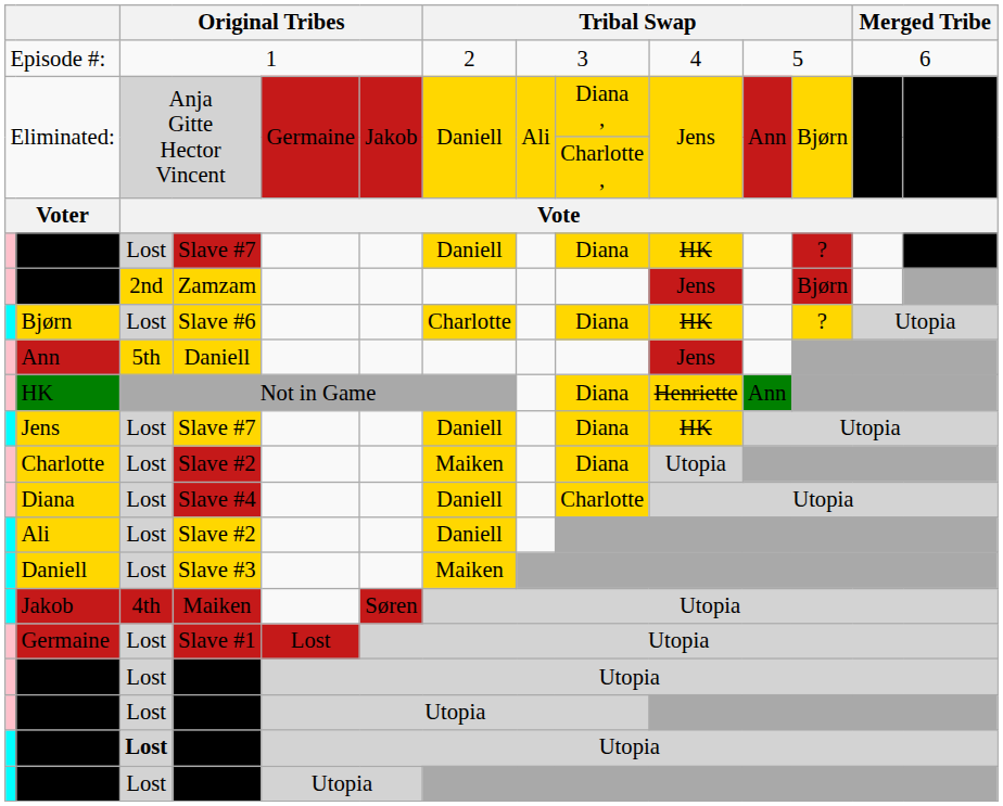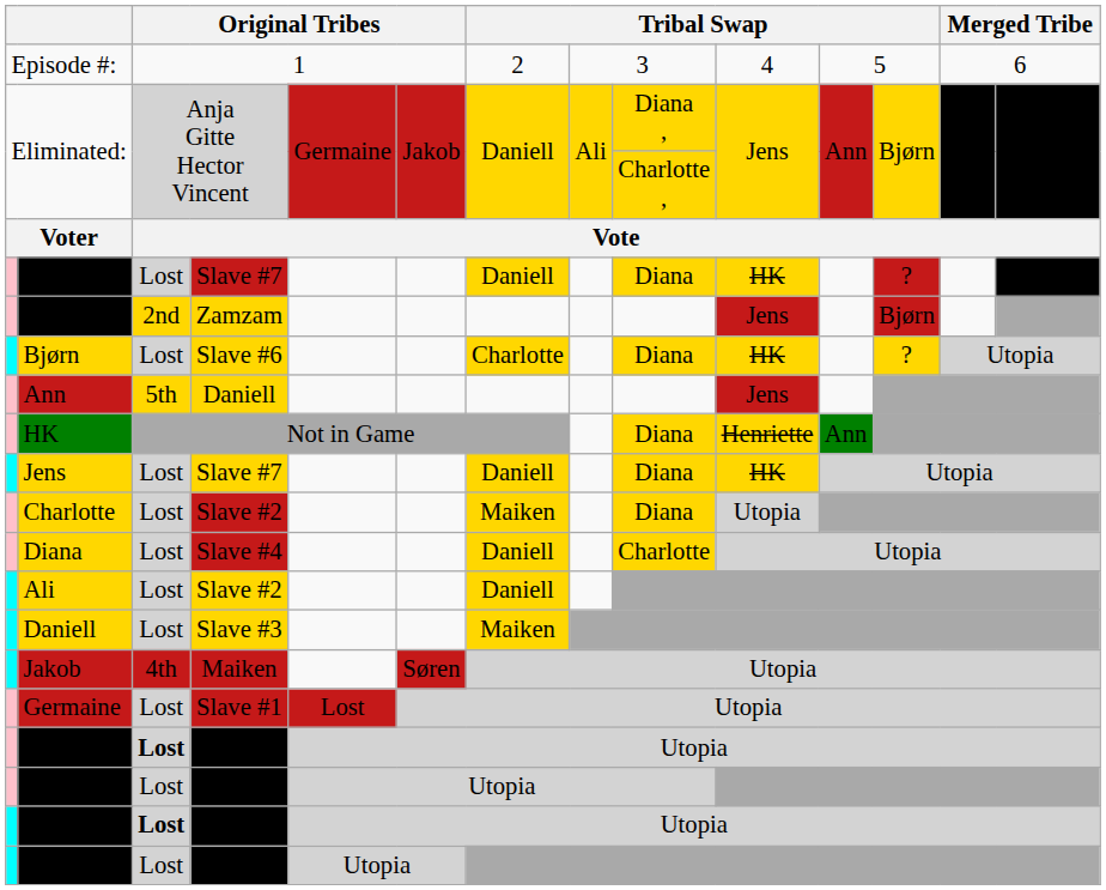Anja | column 3: normal -> bold
